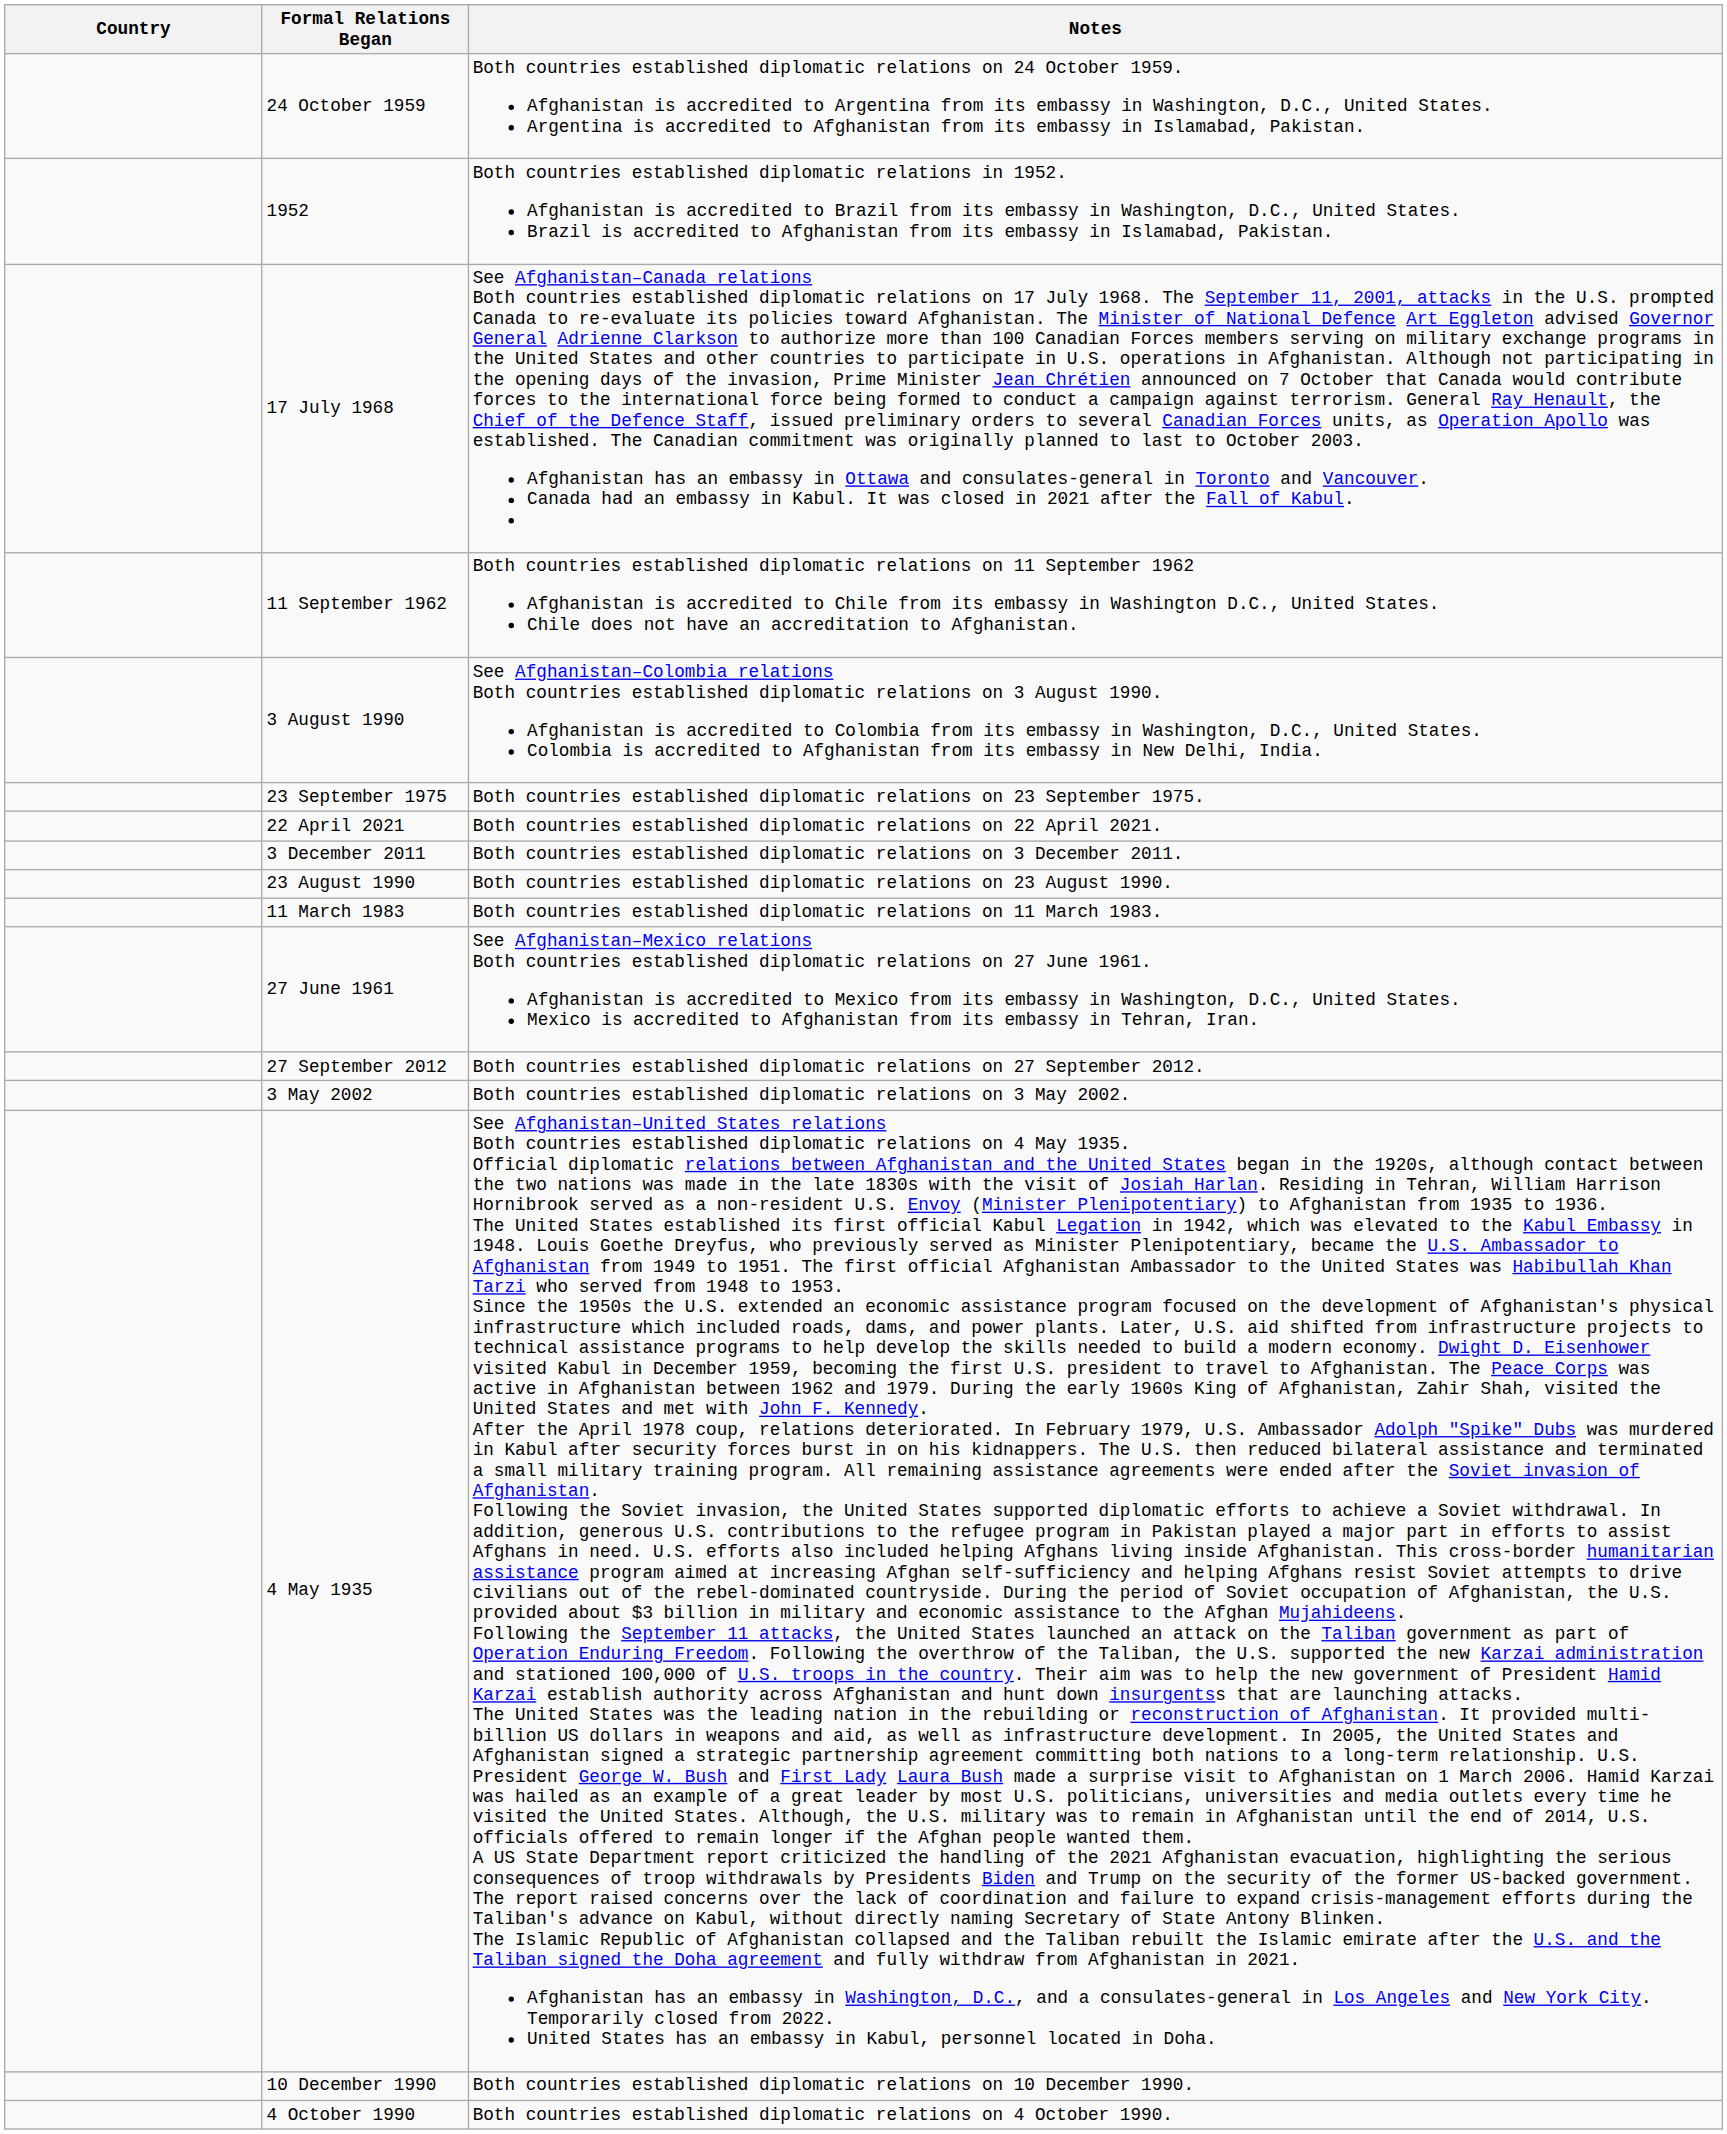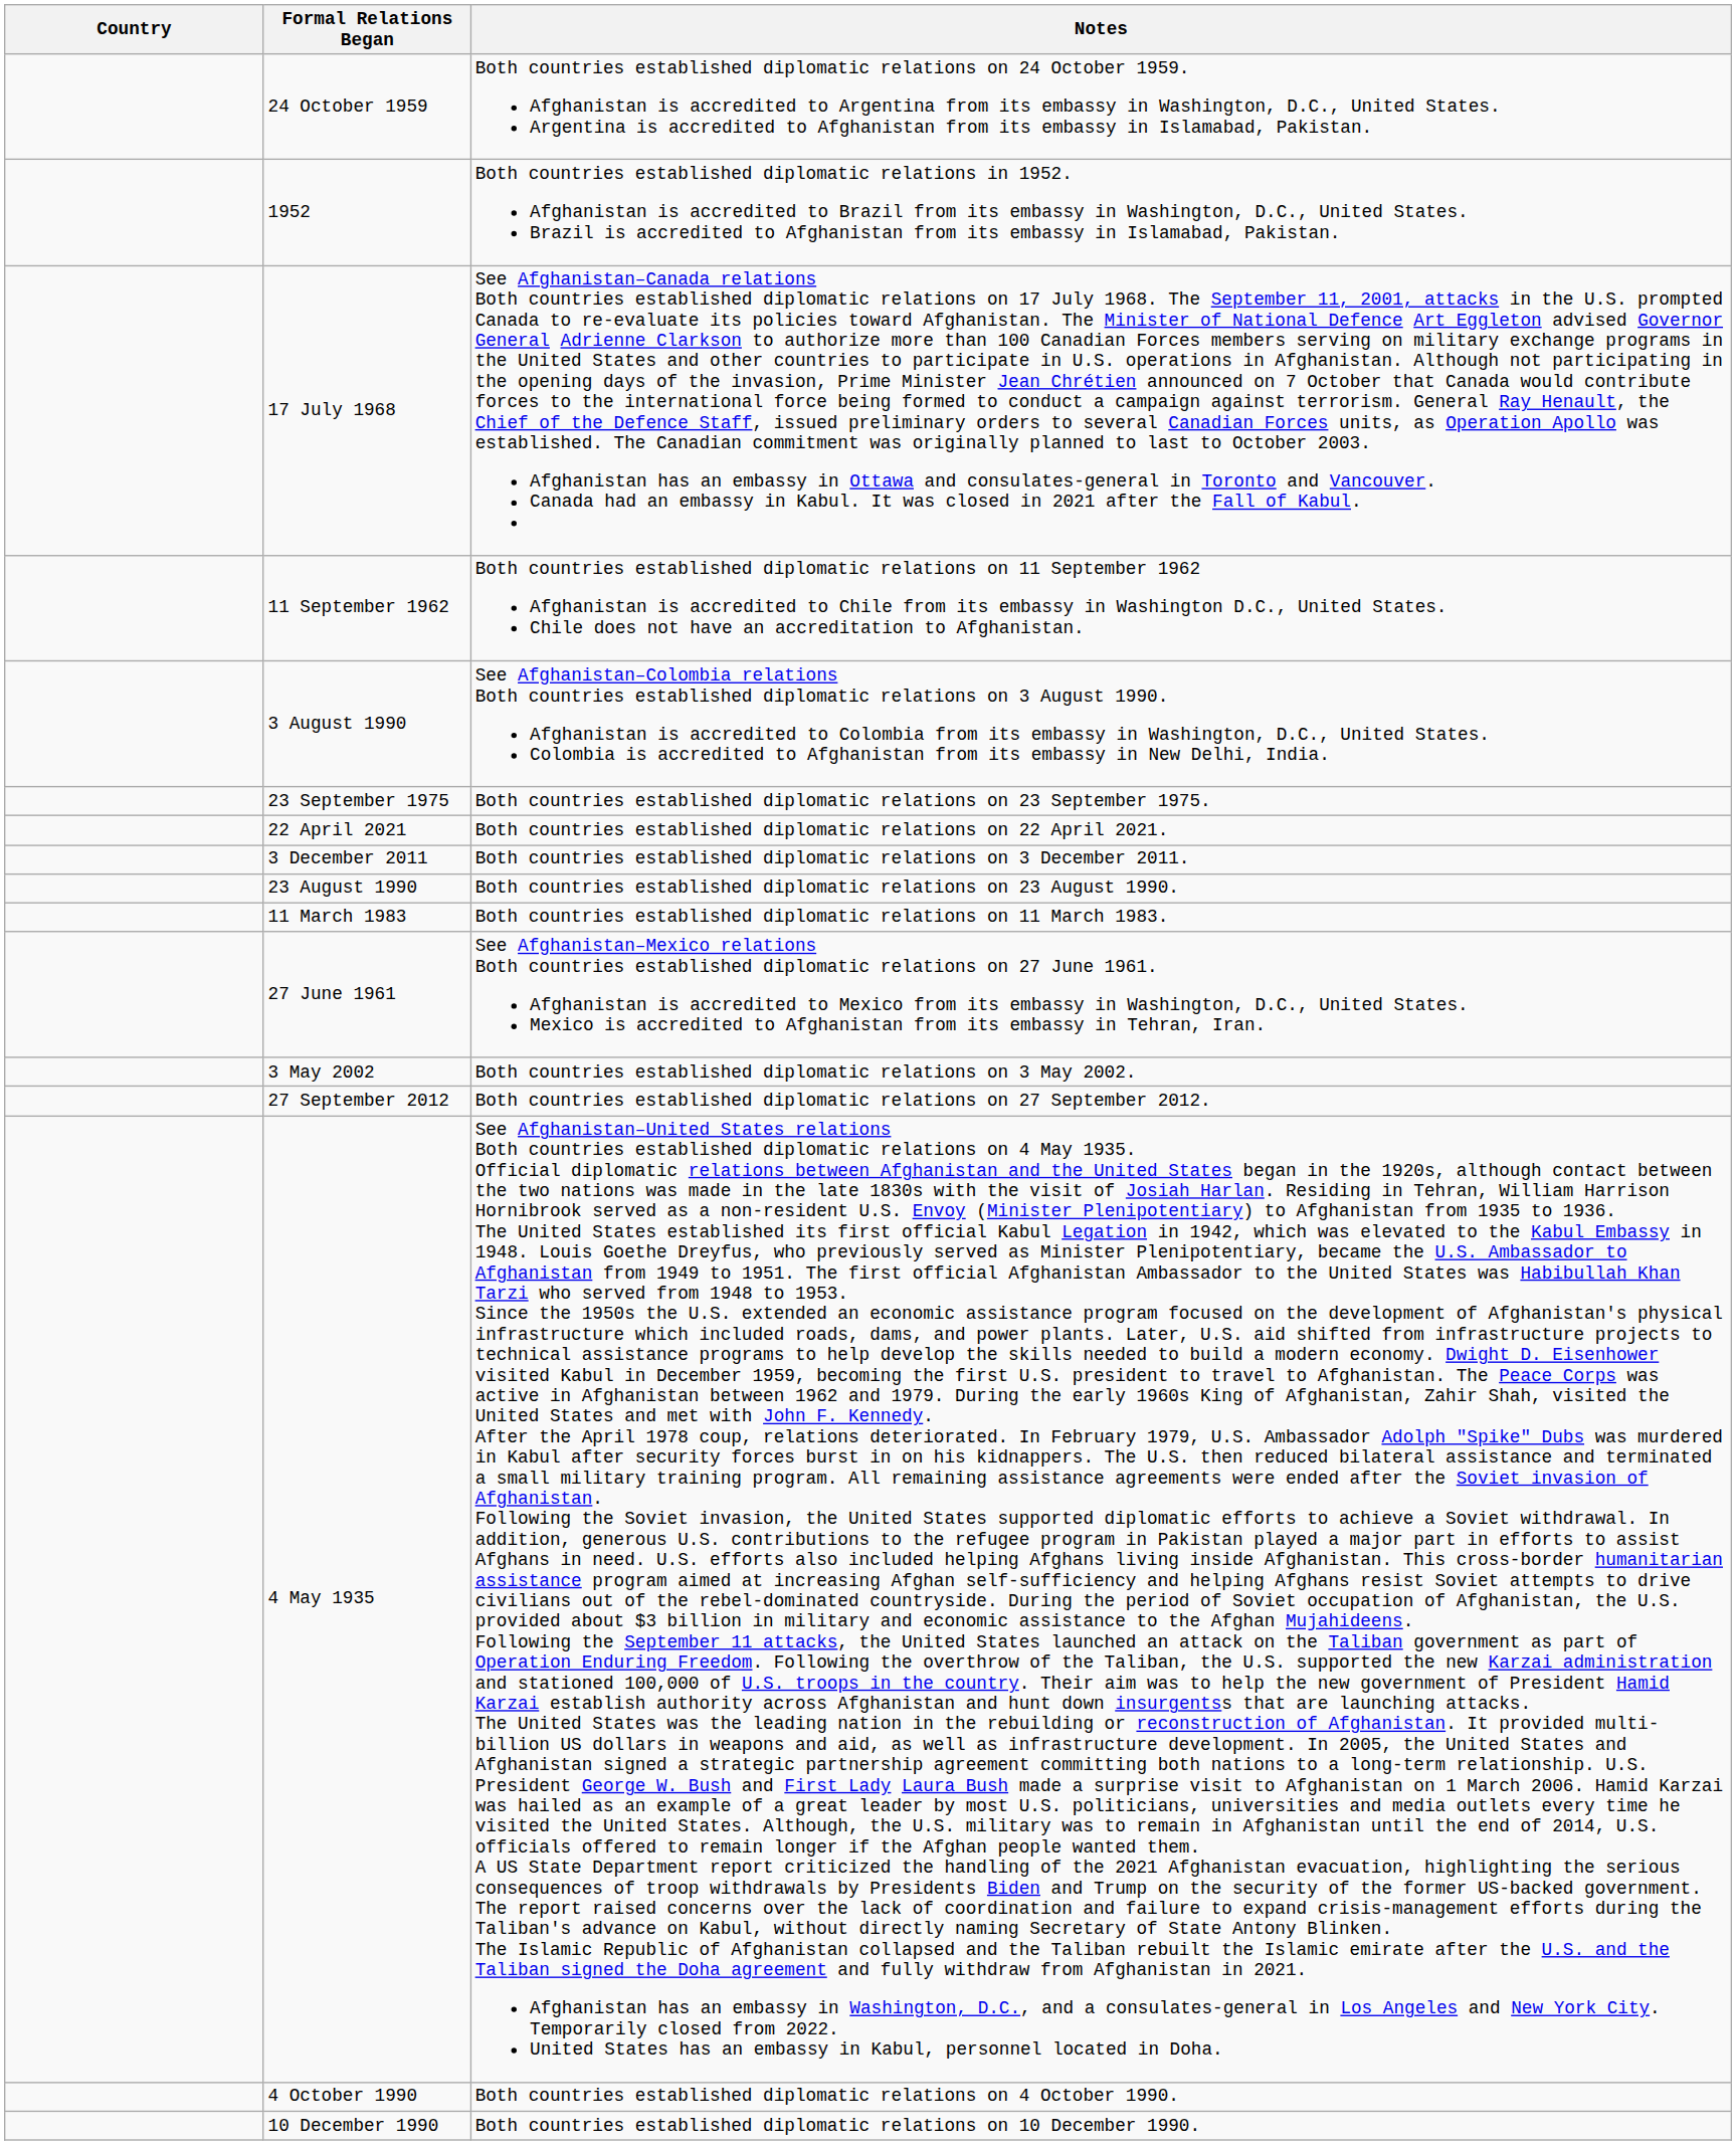rows swapped: 3 May 2002 <-> 27 September 2012
rows swapped: 4 October 1990 <-> 10 December 1990
